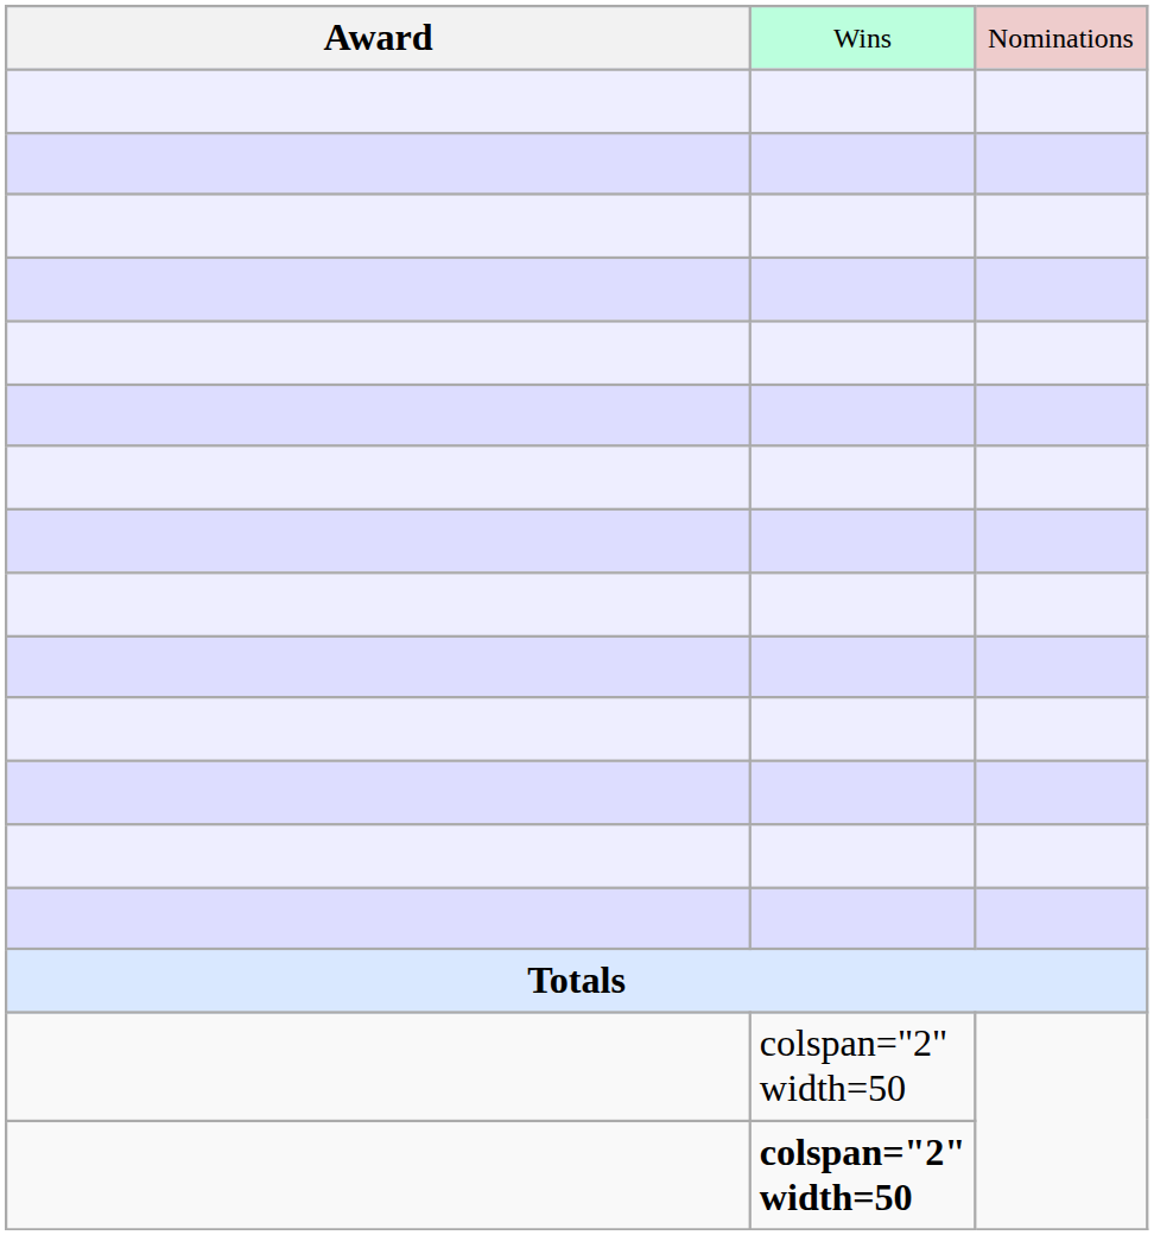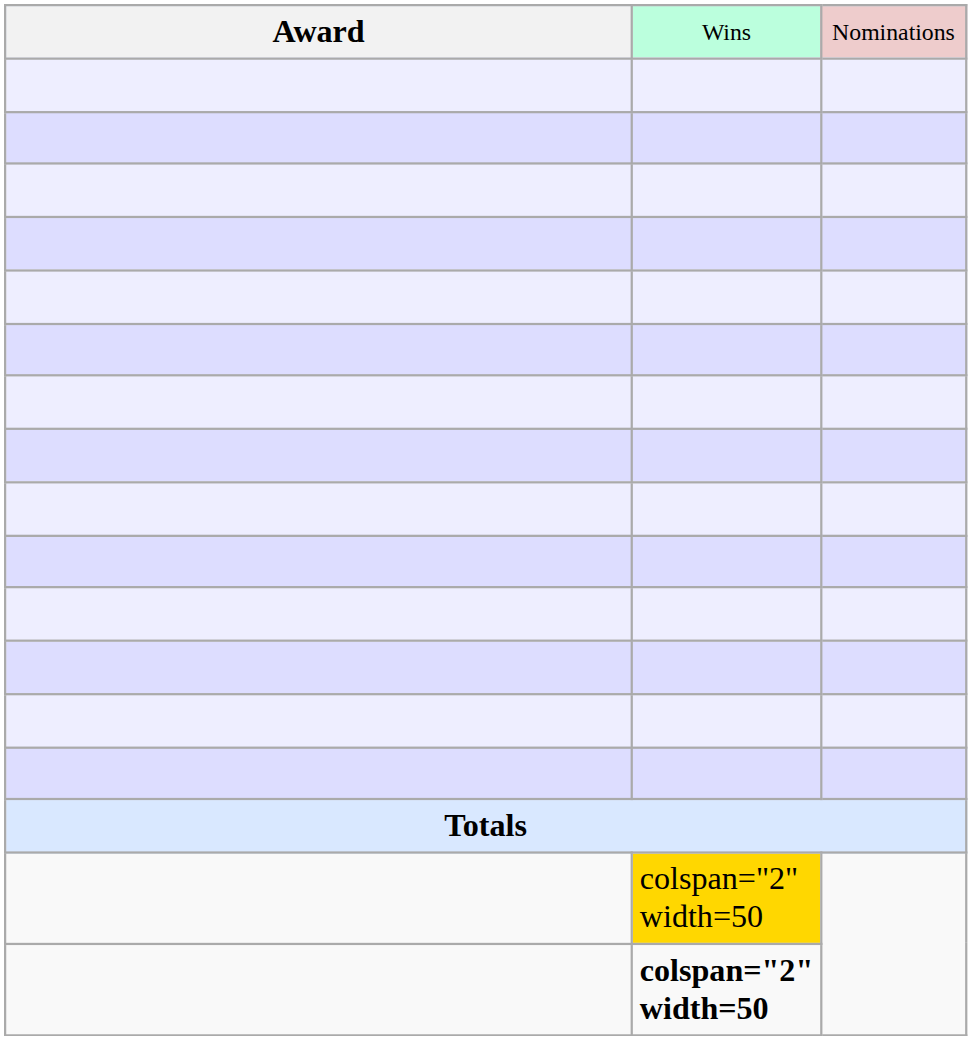row 17 | column 2: no background -> gold background
